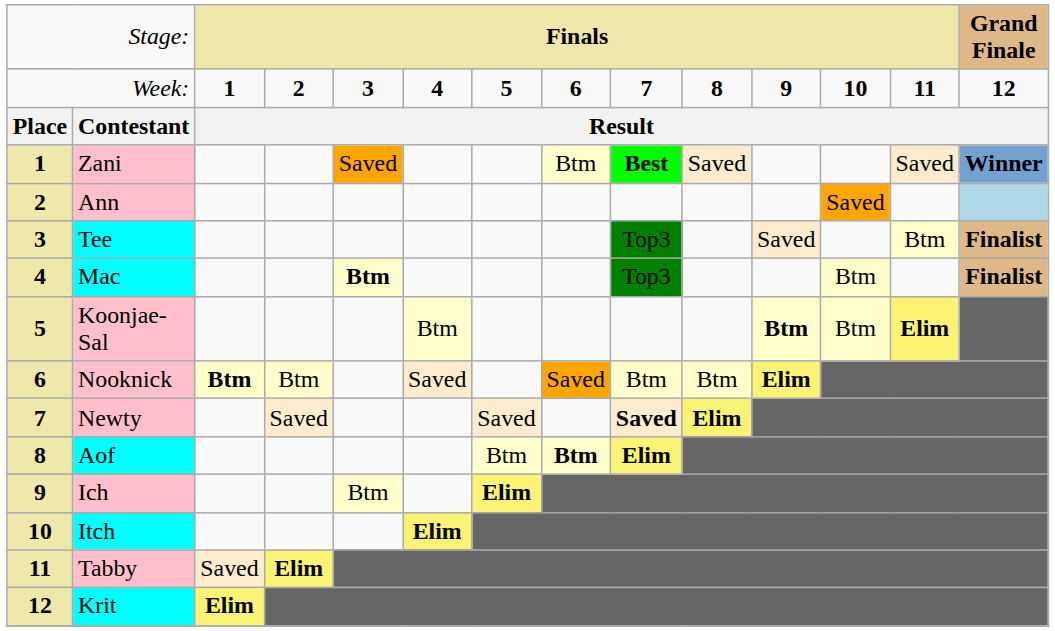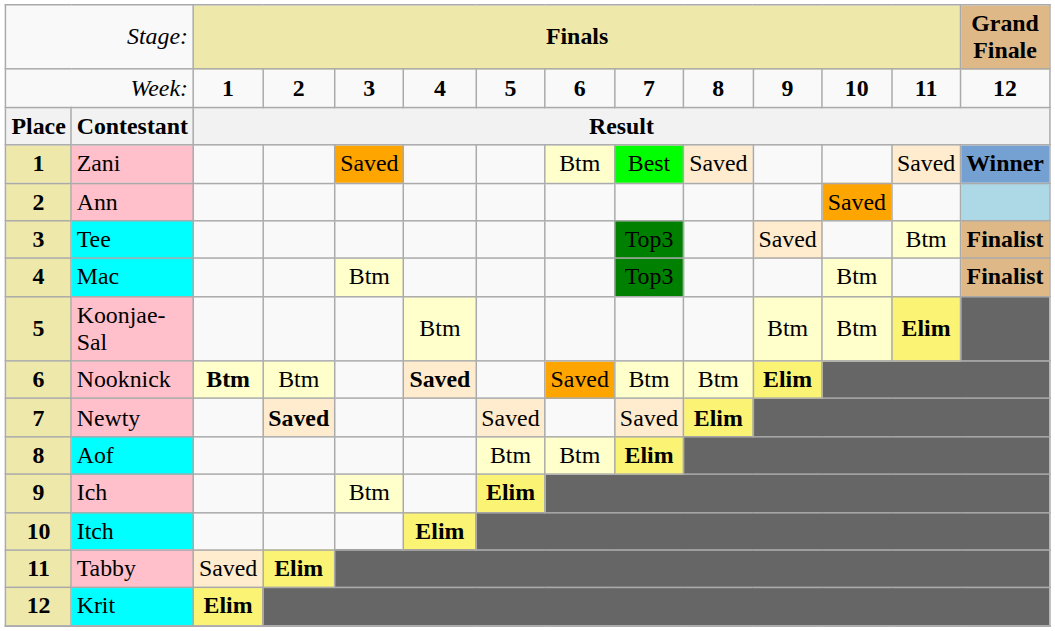Zani | column 9: bold -> normal
Mac | column 5: bold -> normal
Koonjae-Sal | column 11: bold -> normal
Nooknick | column 6: normal -> bold
Newty | column 4: normal -> bold
Newty | column 9: bold -> normal
Aof | column 8: bold -> normal
